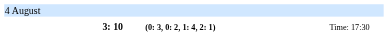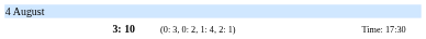row 2 | column 2: bold -> normal
